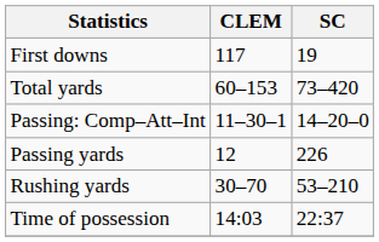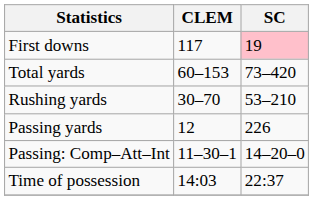First downs | SC: no background -> pink background
rows swapped: Rushing yards <-> Passing: Comp–Att–Int
